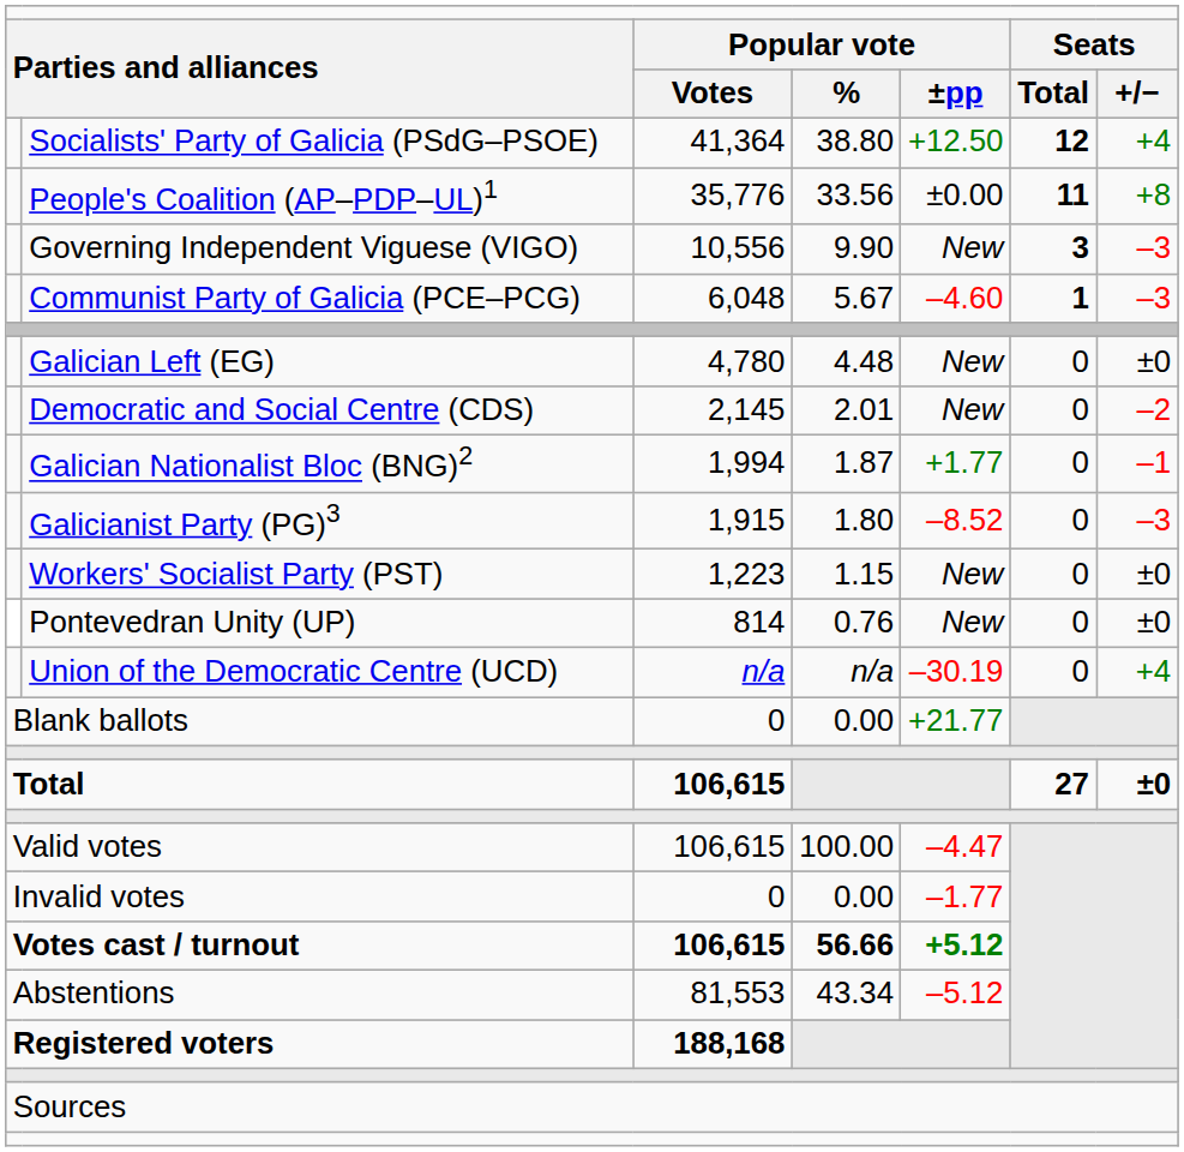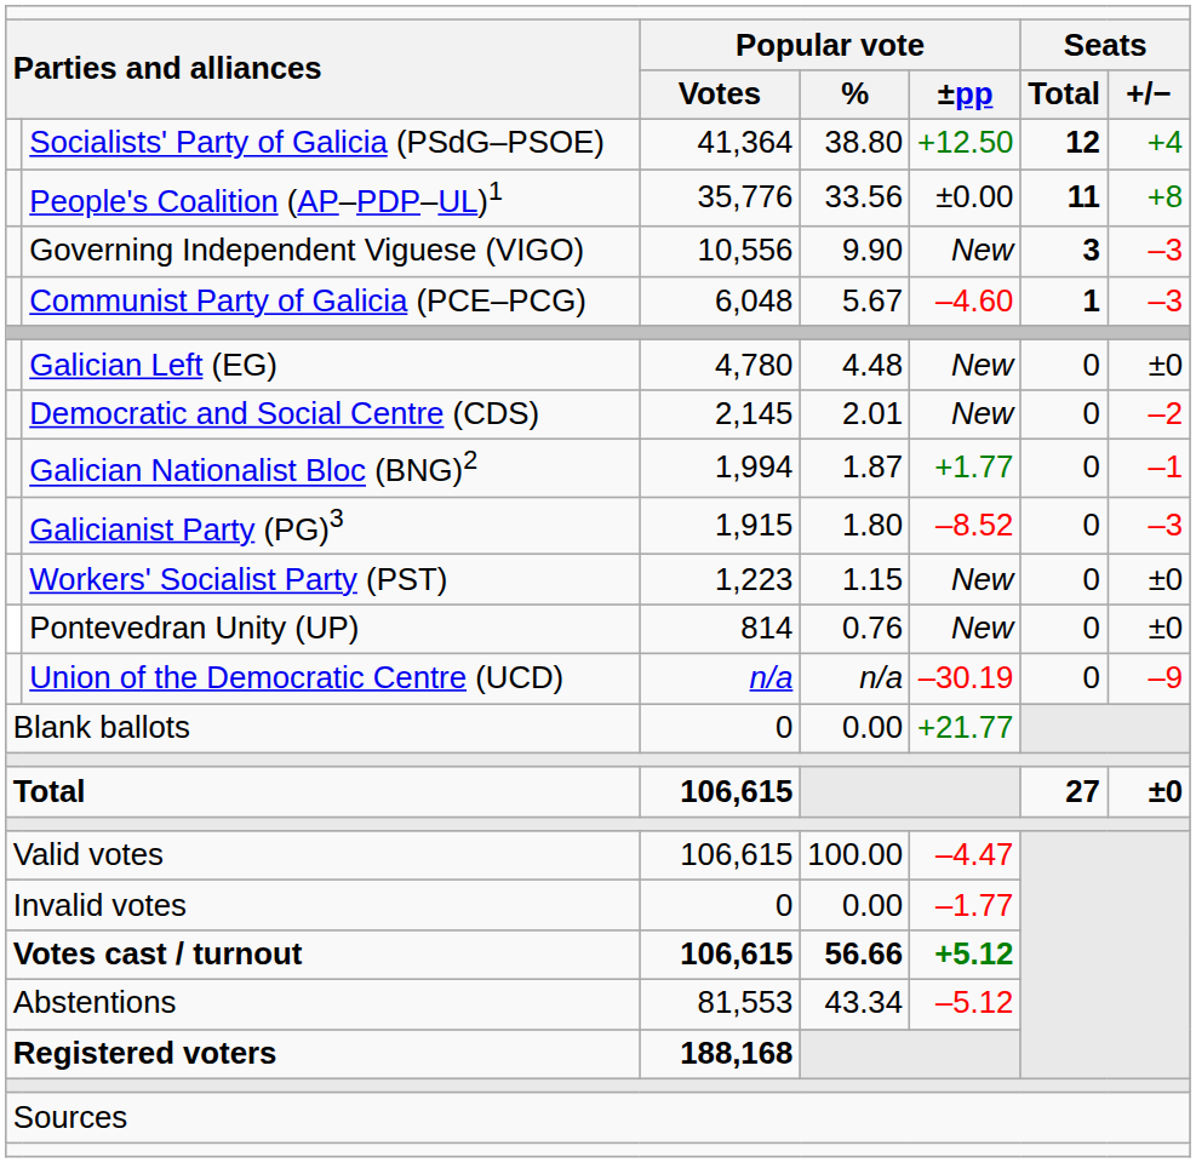Union of the Democratic Centre (UCD) | column 7: +4 -> –9
